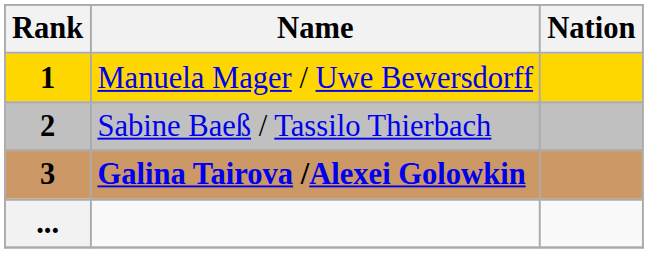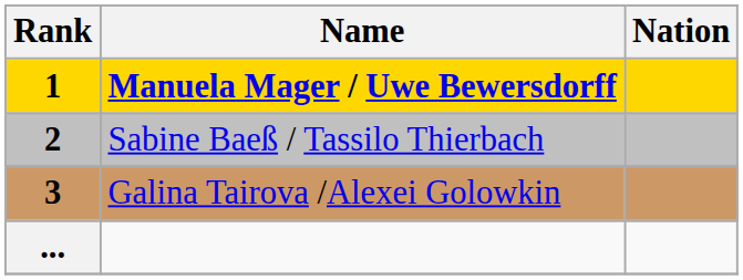Manuela Mager / Uwe Bewersdorff | Name: normal -> bold
Galina Tairova /Alexei Golowkin | Name: bold -> normal
